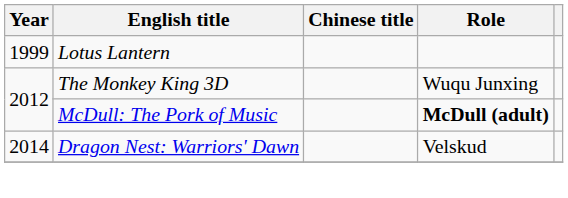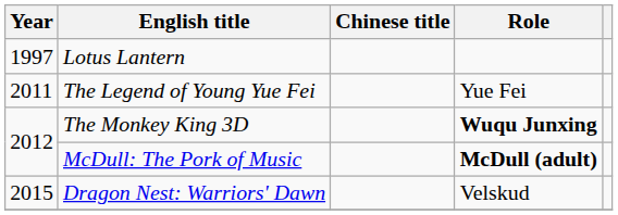Lotus Lantern | Year: 1999 -> 1997
+ row: 2011 | The Legend of Young Yue Fei | Yue Fei
The Monkey King 3D | Role: normal -> bold
Dragon Nest: Warriors' Dawn | Year: 2014 -> 2015
